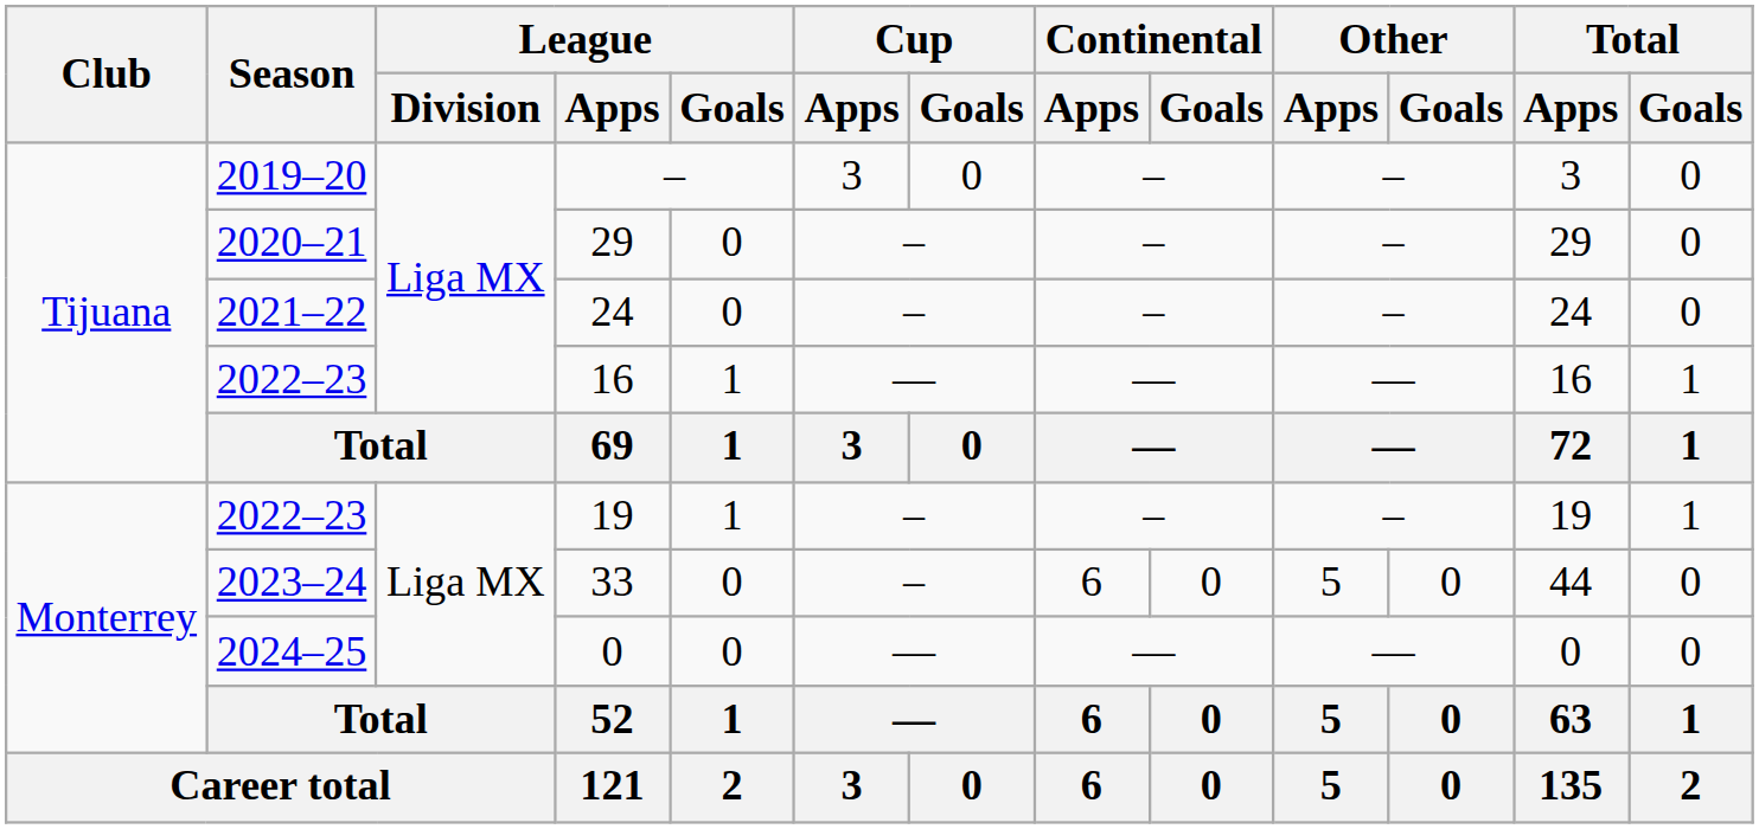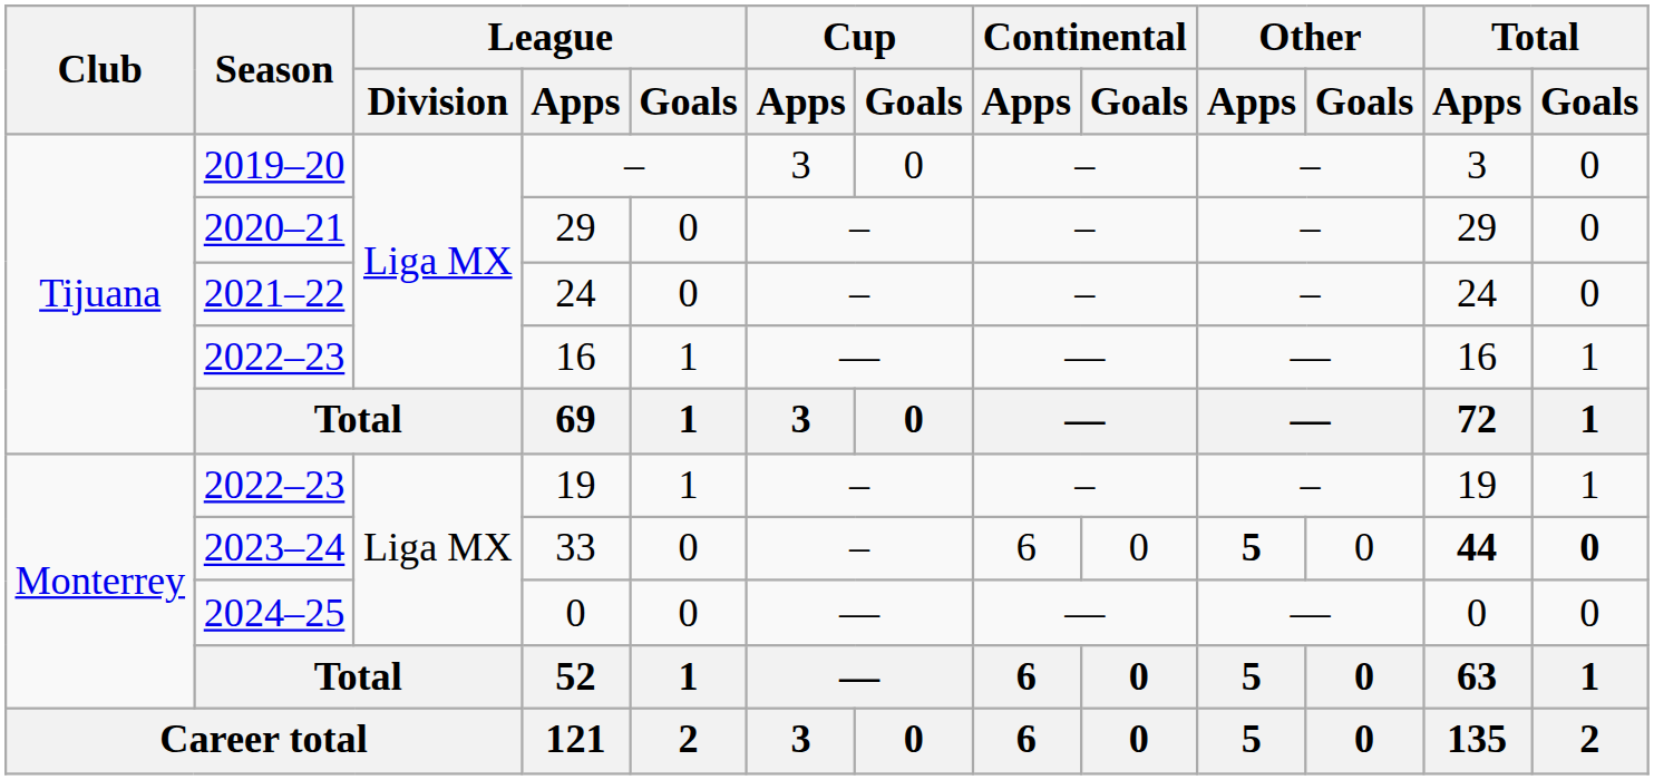33 | Other / Apps: normal -> bold
33 | Total / Apps: normal -> bold
33 | Total / Goals: normal -> bold
